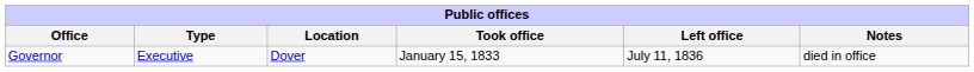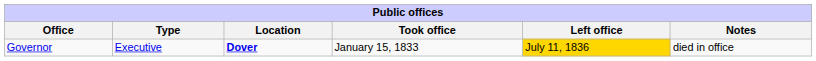Governor | Location: normal -> bold
Governor | Left office: no background -> gold background
